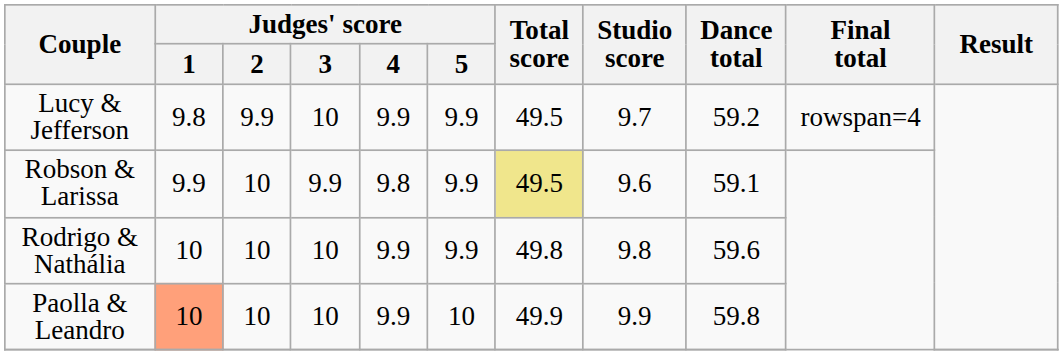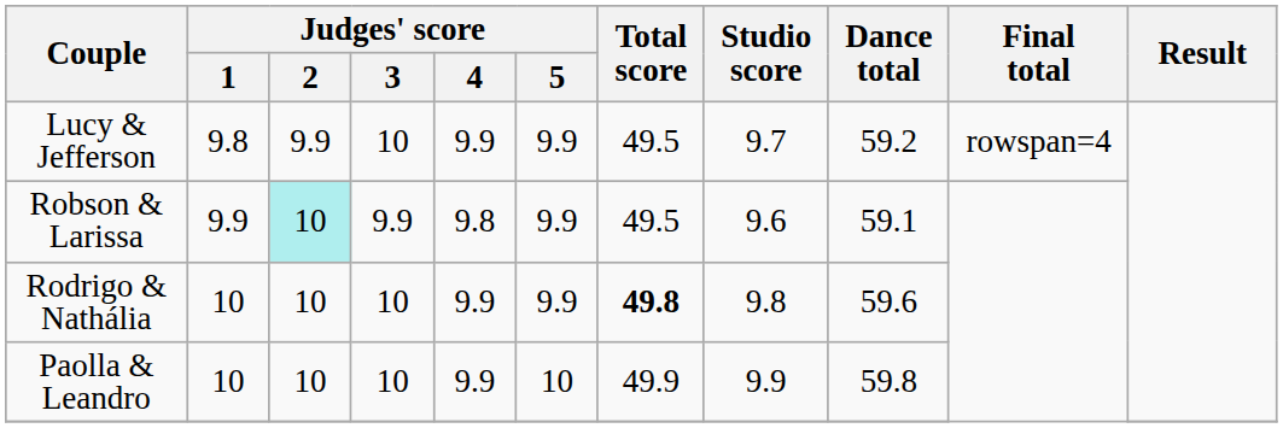Robson & Larissa | Judges' score / 2: no background -> paleturquoise background
Robson & Larissa | Total score: khaki background -> no background
Rodrigo & Nathália | Total score: normal -> bold
Paolla & Leandro | Judges' score / 1: lightsalmon background -> no background
